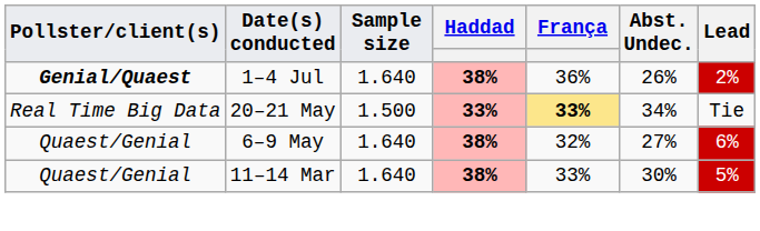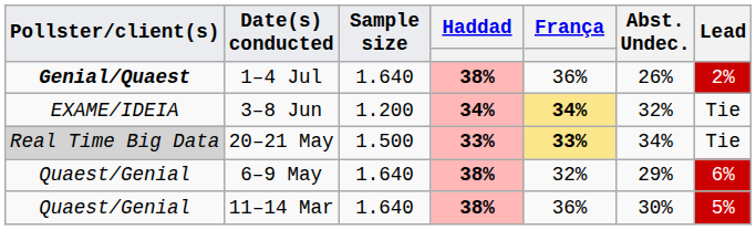+ row: EXAME/IDEIA | 3–8 Jun | 1.200 | 34% | 34% | 32% | Tie
20–21 May | Pollster/client(s): no background -> lightgrey background
6–9 May | Abst. Undec.: 27% -> 29%
11–14 Mar | França: 33% -> 36%
